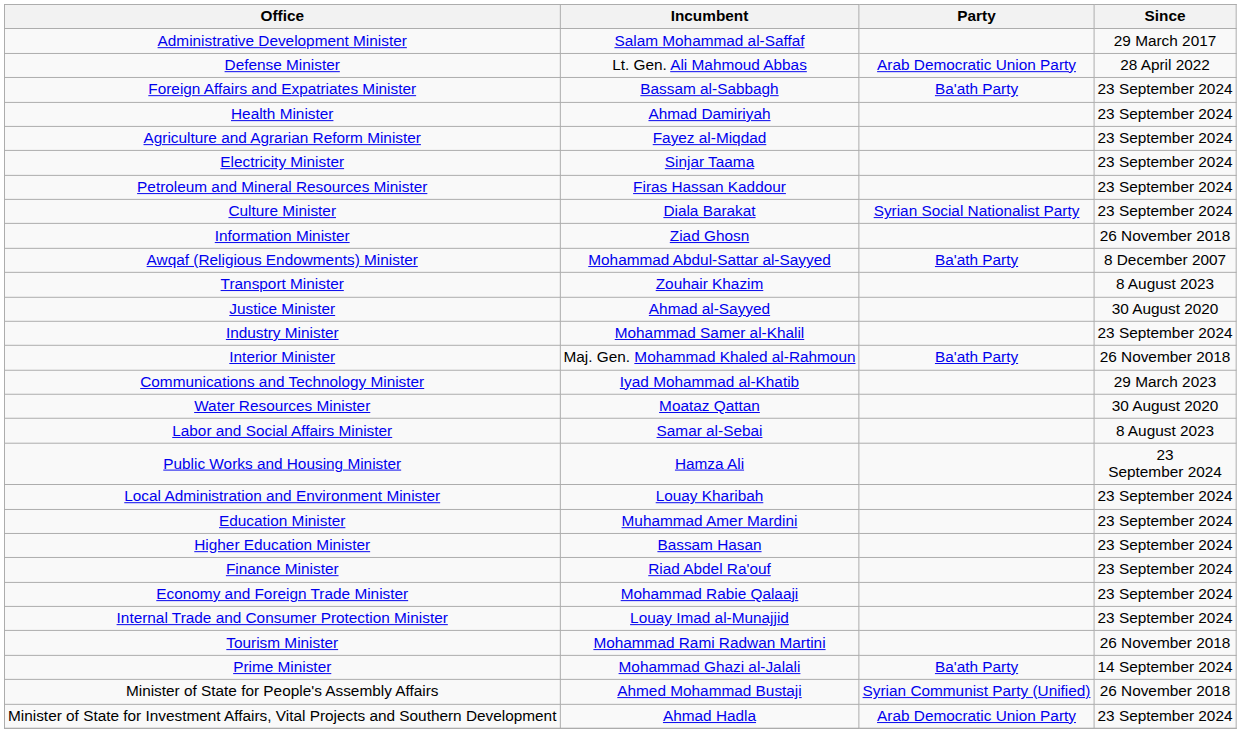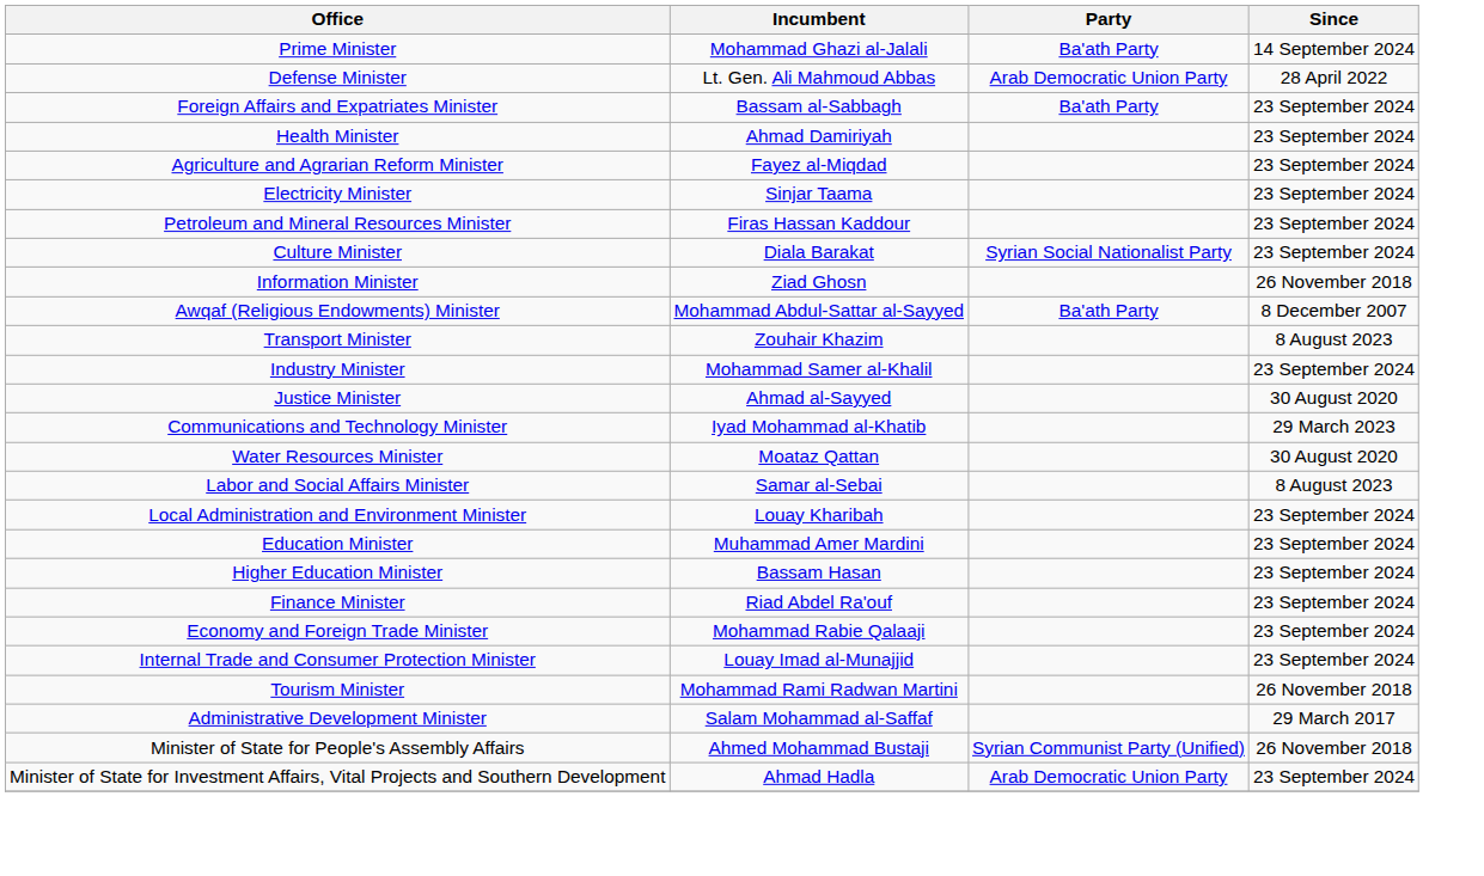rows swapped: Prime Minister <-> Administrative Development Minister
rows swapped: Justice Minister <-> Industry Minister
- row: Interior Minister | Maj. Gen. Mohammad Khaled al-Rahmoun | Ba'ath Party | 26 November 2018
- row: Public Works and Housing Minister | Hamza Ali | 23 September 2024
